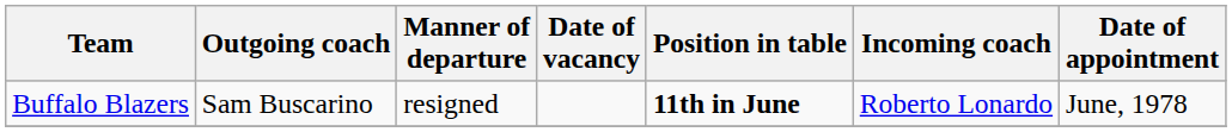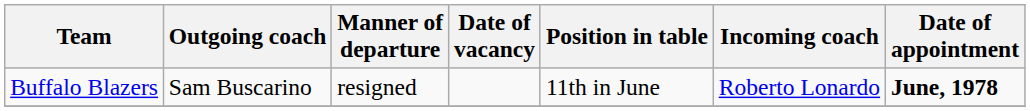Buffalo Blazers | Position in table: bold -> normal
Buffalo Blazers | Date of appointment: normal -> bold
